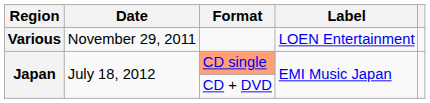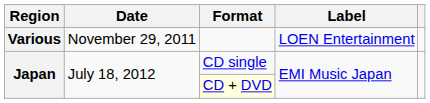CD single | Format: lightsalmon background -> no background
CD + DVD | Format: no background -> lightyellow background
